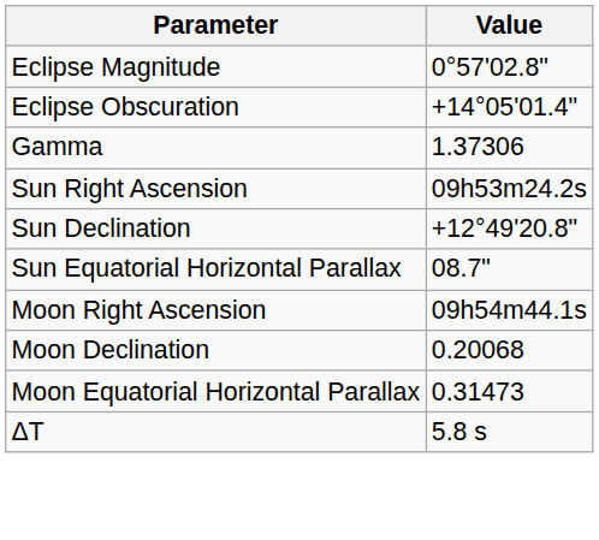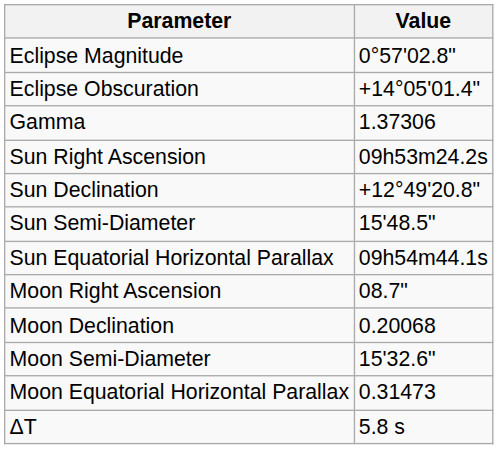+ row: Sun Semi-Diameter | 15'48.5"
Sun Equatorial Horizontal Parallax | Value: 08.7" -> 09h54m44.1s
Moon Right Ascension | Value: 09h54m44.1s -> 08.7"
+ row: Moon Semi-Diameter | 15'32.6"
